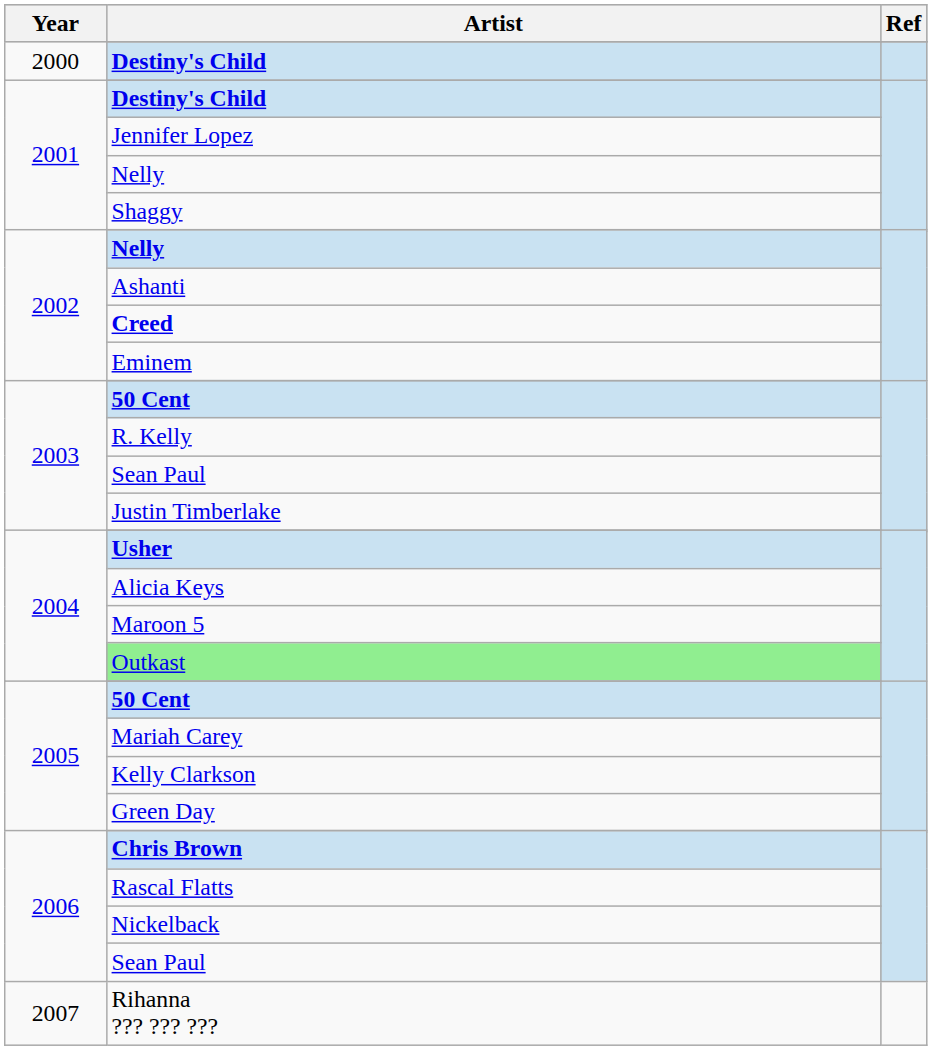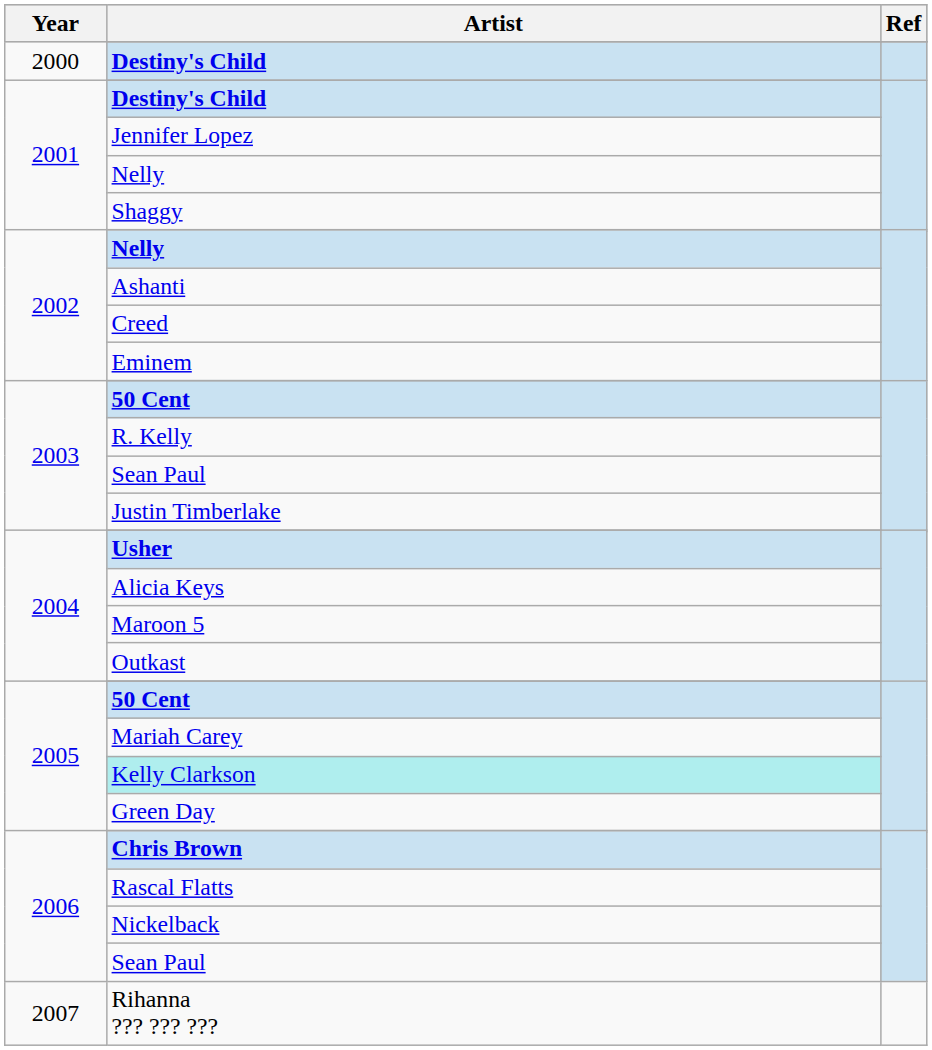Creed | Artist: bold -> normal
Outkast | Artist: lightgreen background -> no background
Kelly Clarkson | Artist: no background -> paleturquoise background
